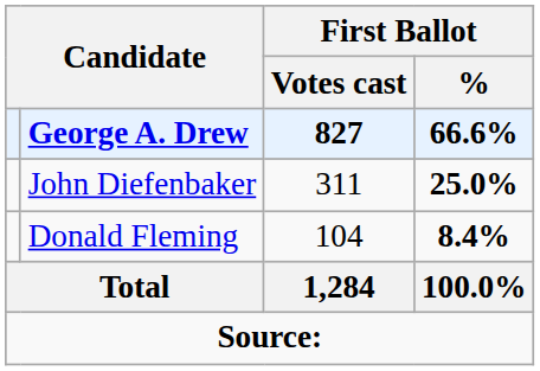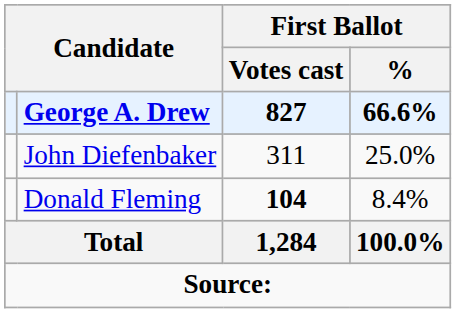John Diefenbaker | First Ballot / %: bold -> normal
Donald Fleming | First Ballot / Votes cast: normal -> bold
Donald Fleming | First Ballot / %: bold -> normal
